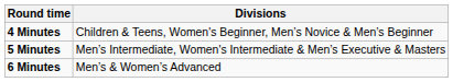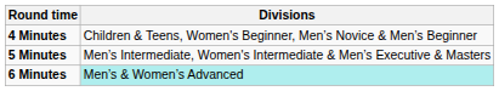6 Minutes | Divisions: no background -> paleturquoise background
